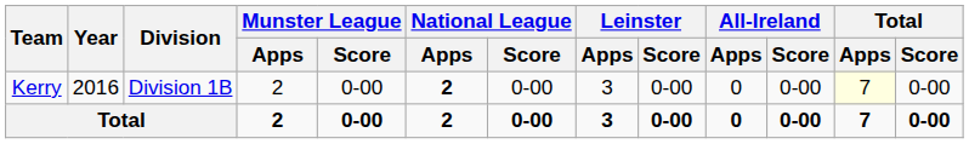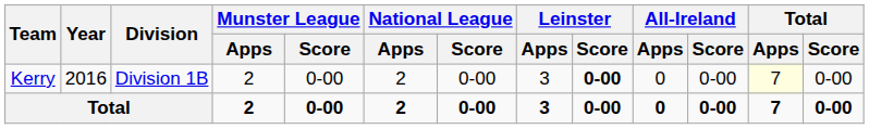Kerry | National League / Apps: bold -> normal
Kerry | Leinster / Score: normal -> bold
